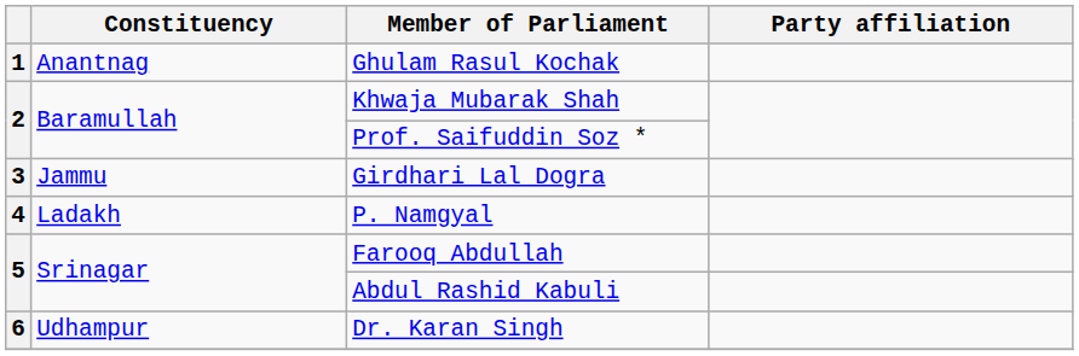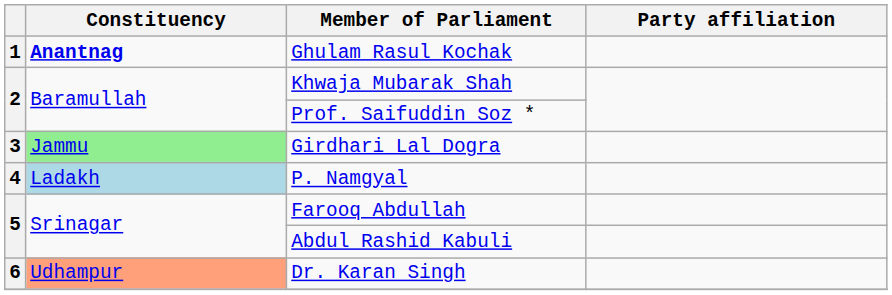Ghulam Rasul Kochak | Constituency: normal -> bold
Girdhari Lal Dogra | Constituency: no background -> lightgreen background
P. Namgyal | Constituency: no background -> lightblue background
Dr. Karan Singh | Constituency: no background -> lightsalmon background
